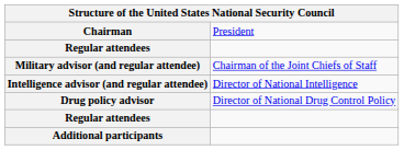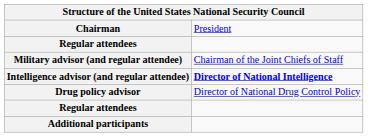row 5 | column 2: normal -> bold
